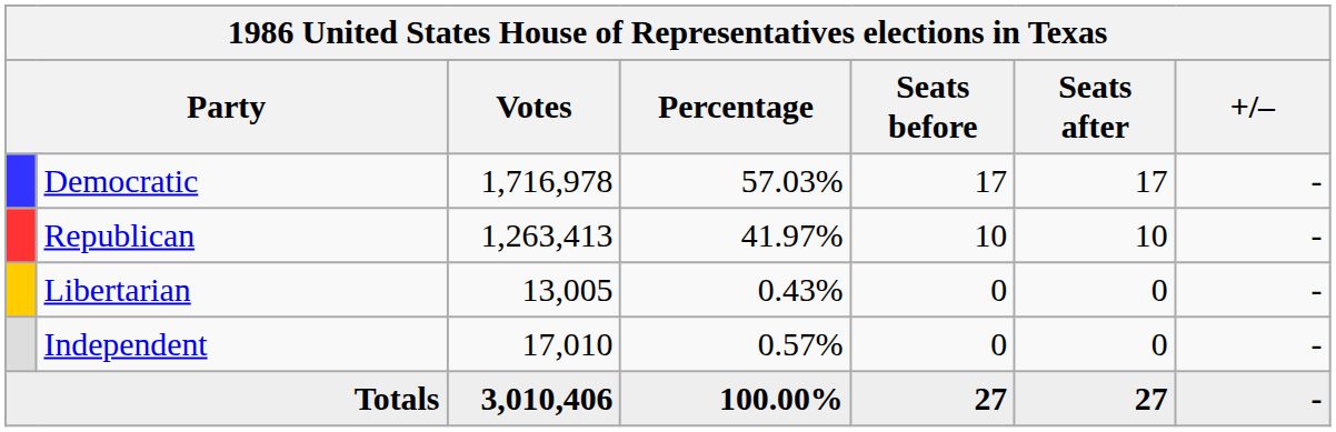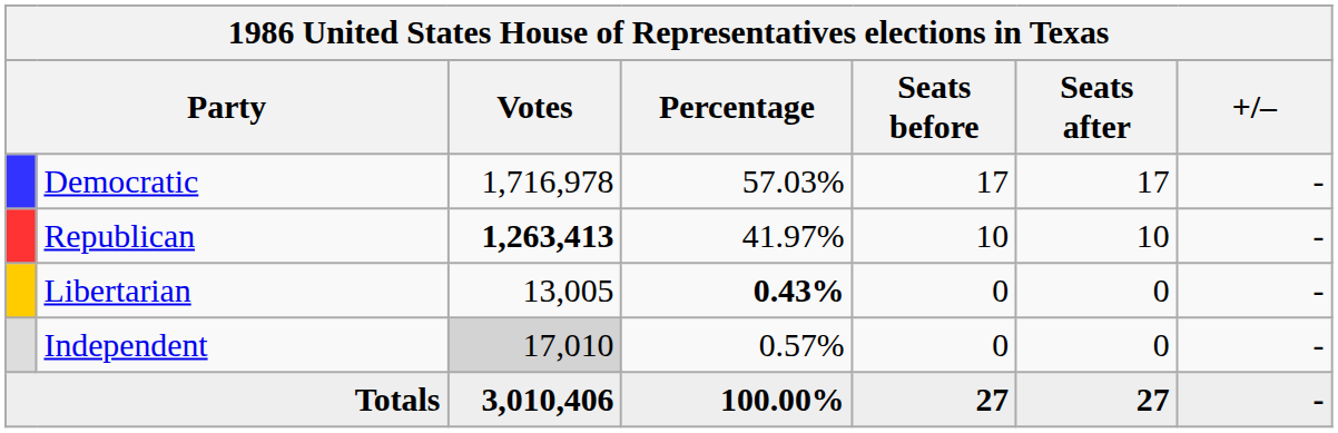Republican | Votes: normal -> bold
Libertarian | Percentage: normal -> bold
Independent | Votes: no background -> lightgrey background
